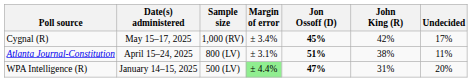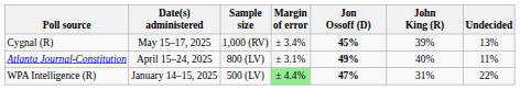Cygnal (R) | John King (R): 42% -> 39%
Cygnal (R) | Undecided: 17% -> 13%
Atlanta Journal-Constitution | Jon Ossoff (D): 51% -> 49%
Atlanta Journal-Constitution | John King (R): 38% -> 40%
WPA Intelligence (R) | Undecided: 20% -> 22%
